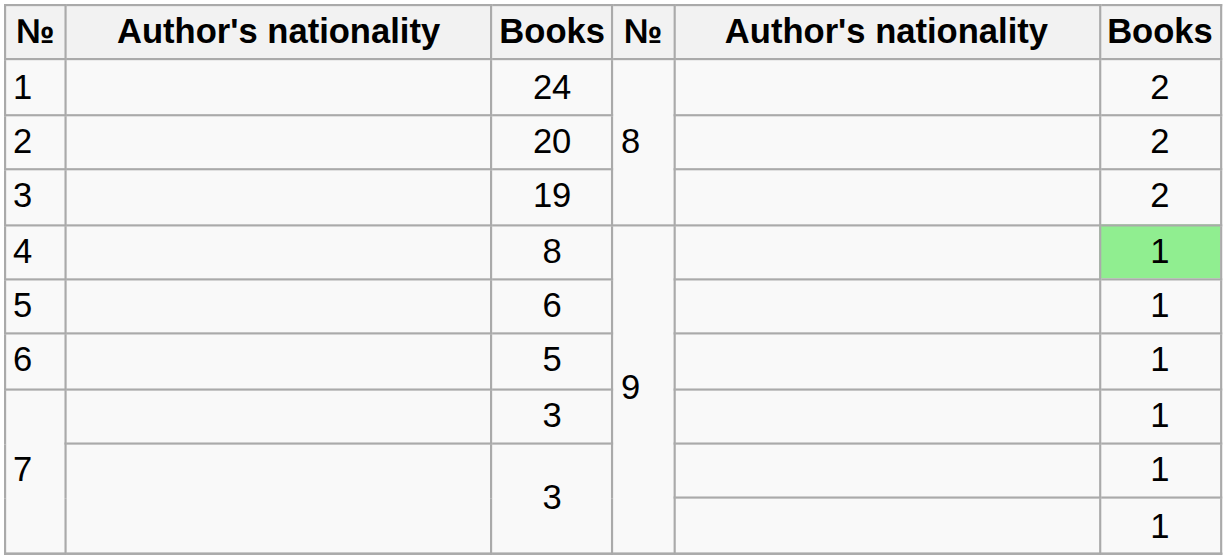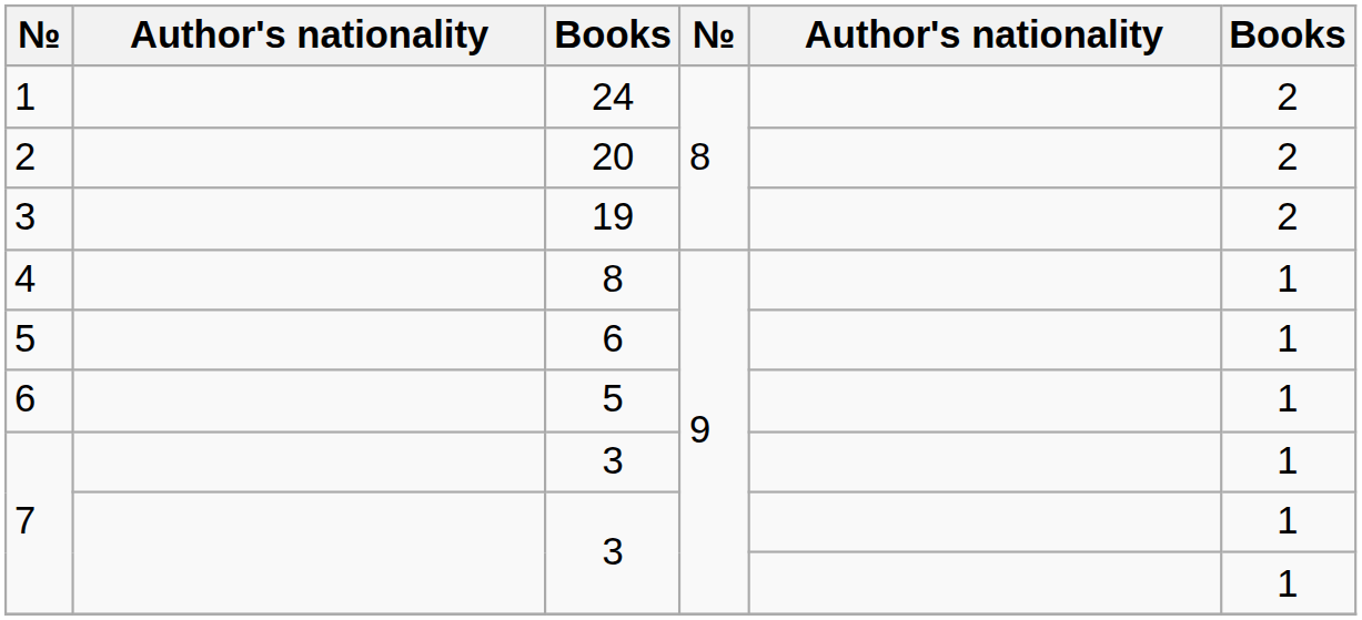4 | column 6: lightgreen background -> no background
